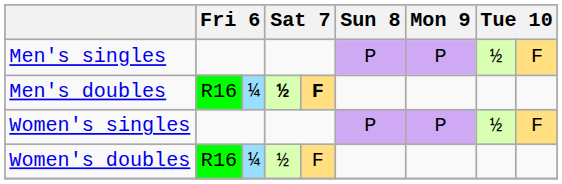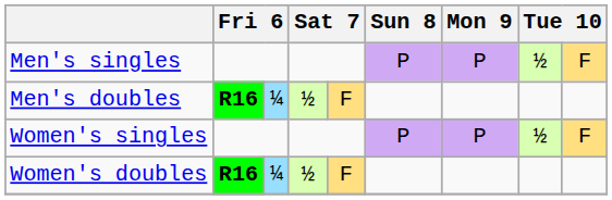Men's doubles | column 2: normal -> bold
Men's doubles | column 4: bold -> normal
Men's doubles | column 5: bold -> normal
Women's doubles | column 2: normal -> bold
